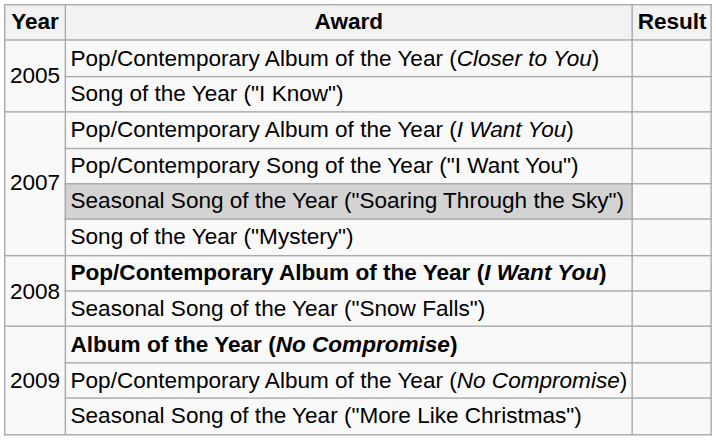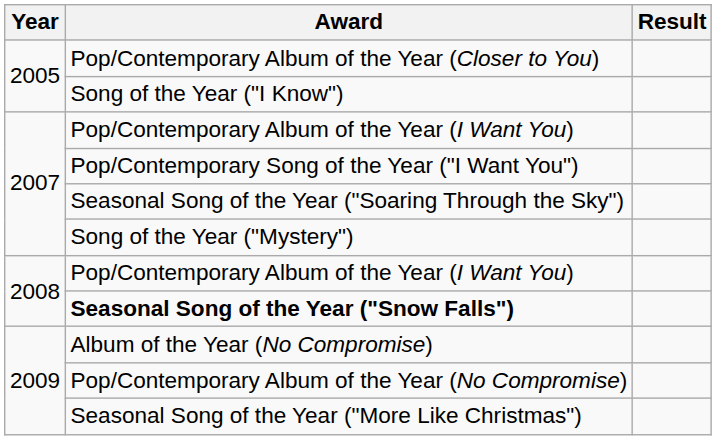Seasonal Song of the Year ("Soaring Through the Sky") | Award: lightgrey background -> no background
2008 / Pop/Contemporary Album of the Year (I Want You) | Award: bold -> normal
Seasonal Song of the Year ("Snow Falls") | Award: normal -> bold
Album of the Year (No Compromise) | Award: bold -> normal
